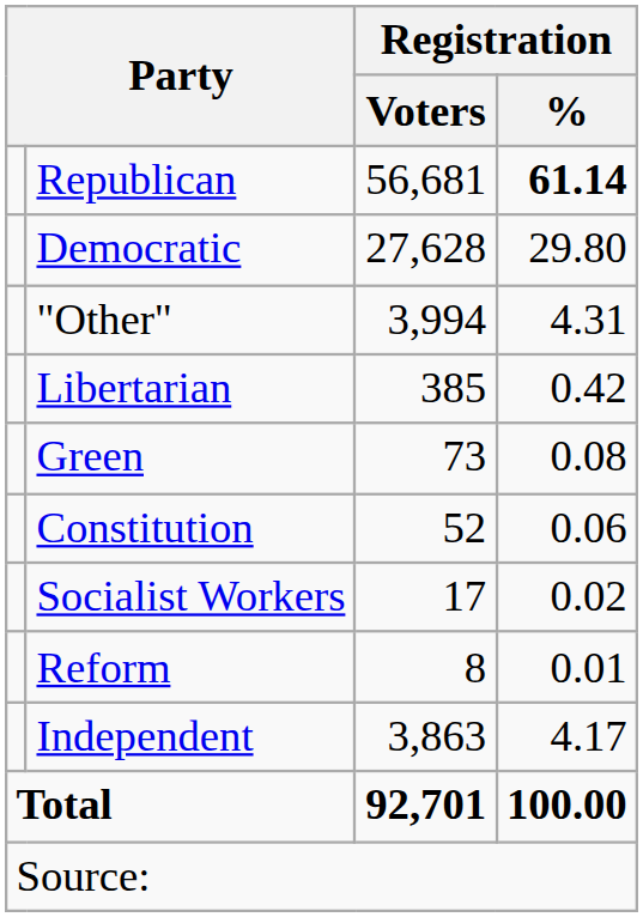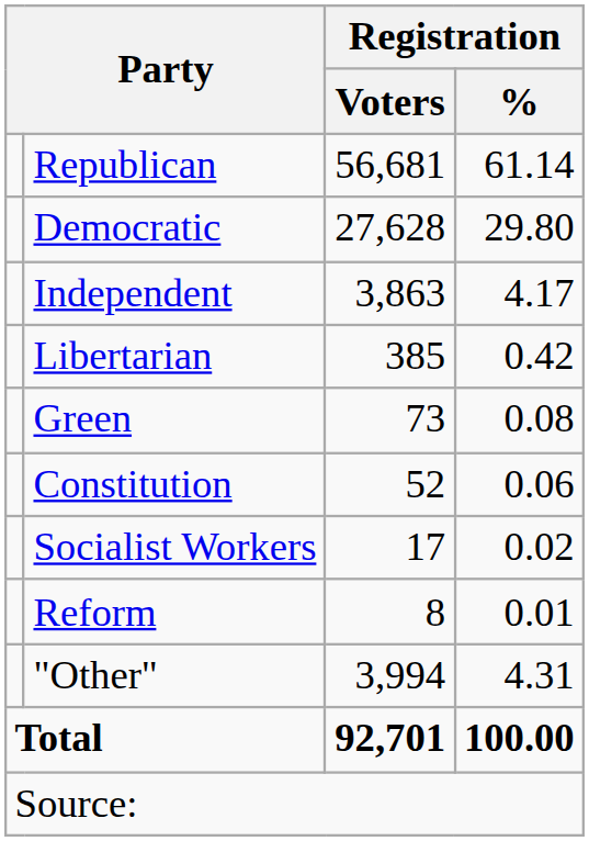Republican | Registration / %: bold -> normal
rows swapped: Independent <-> "Other"
